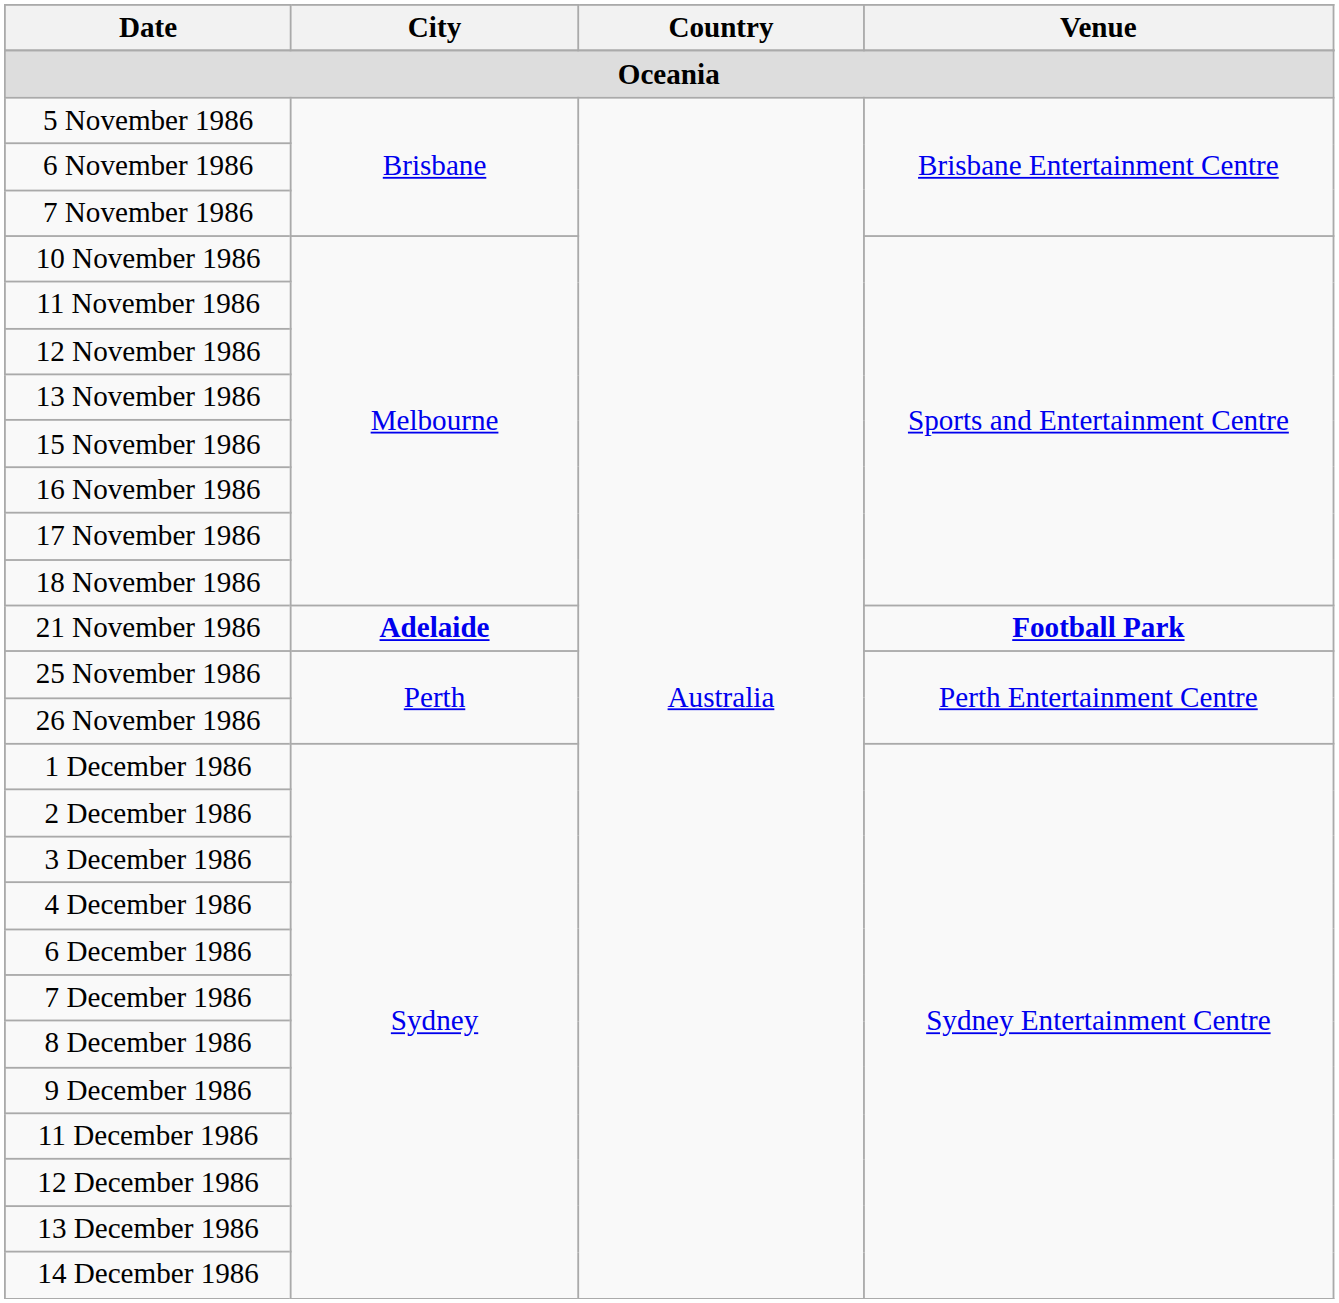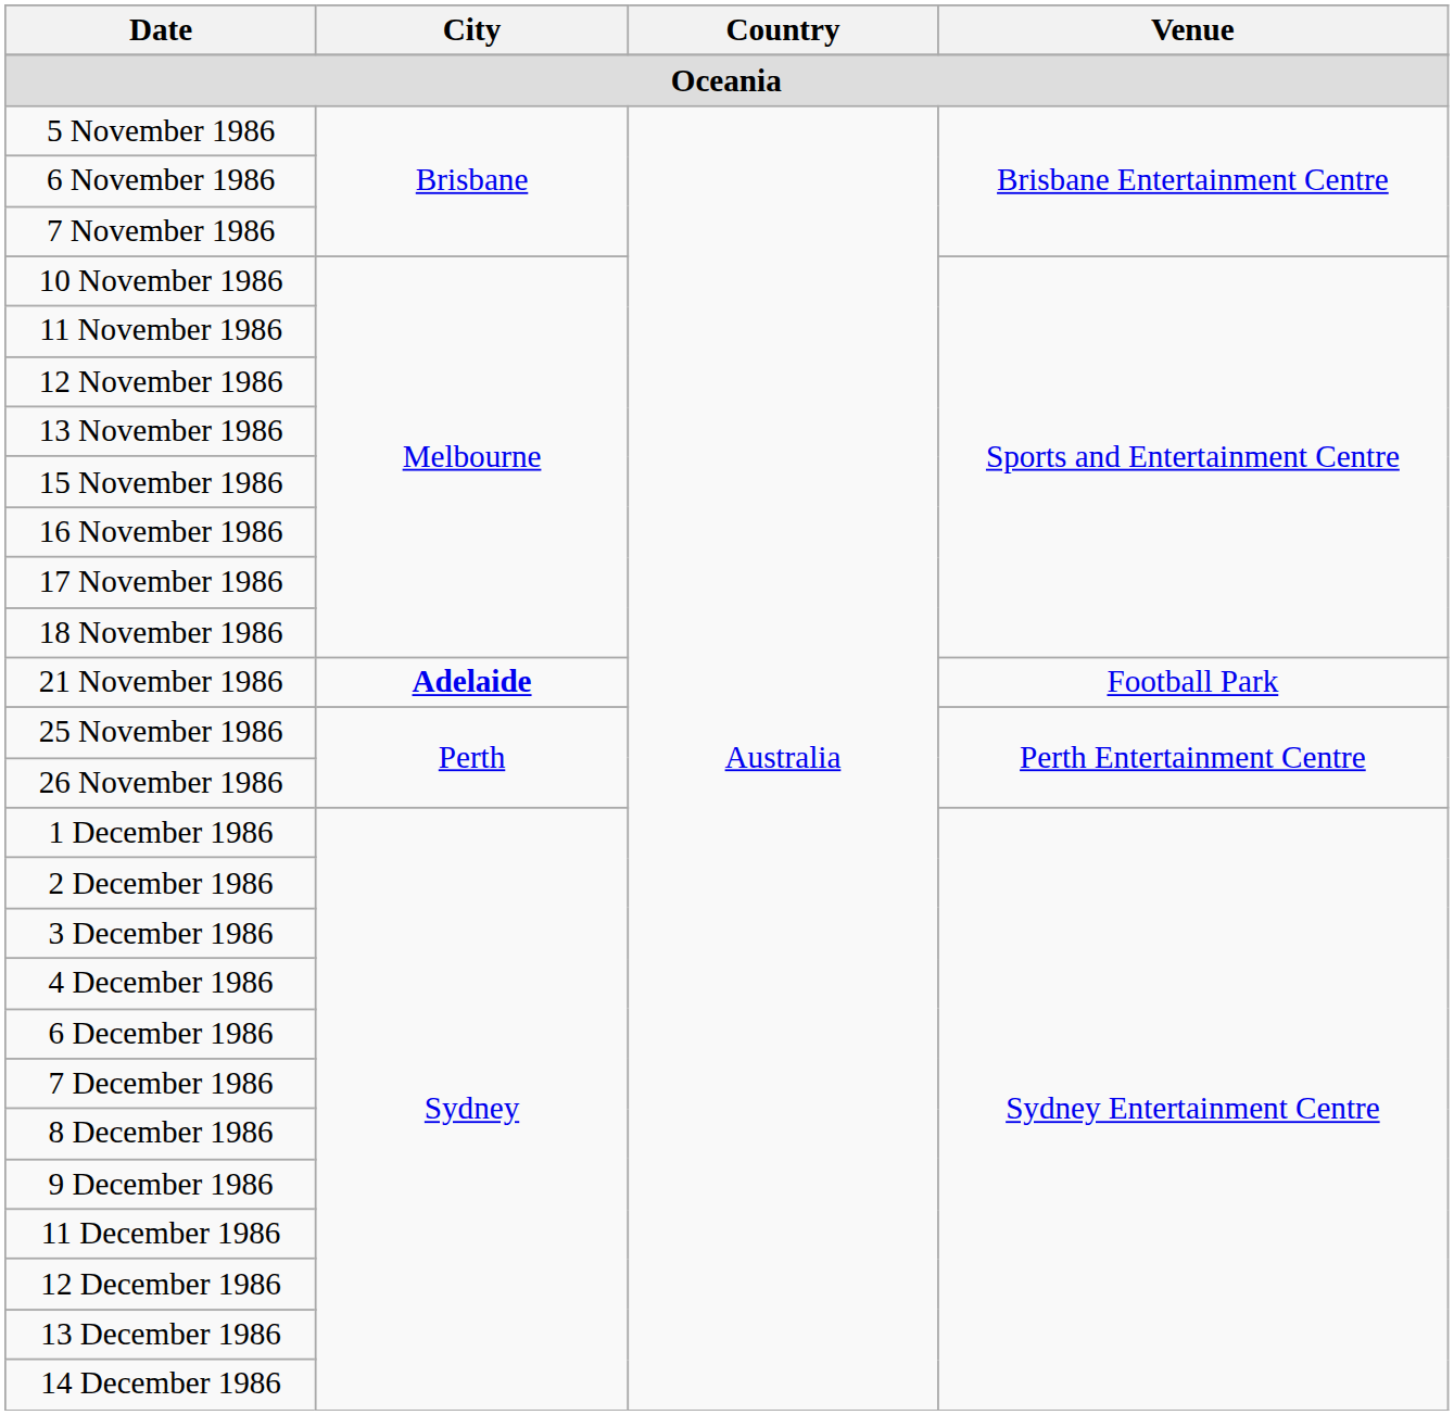21 November 1986 | Venue: bold -> normal
